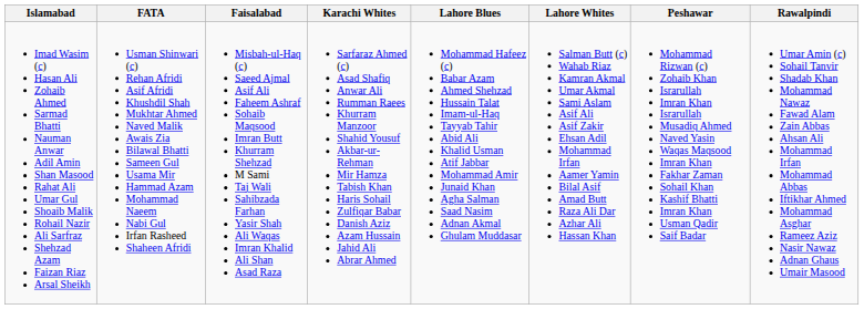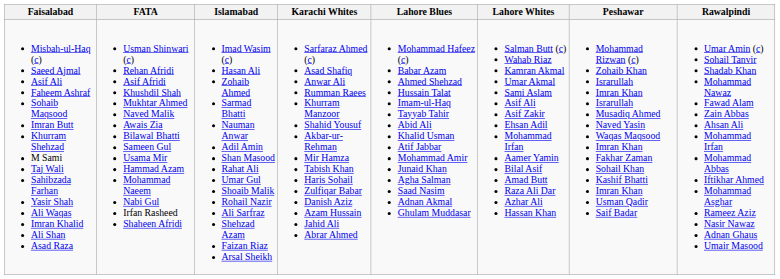columns swapped: Faisalabad <-> Islamabad
